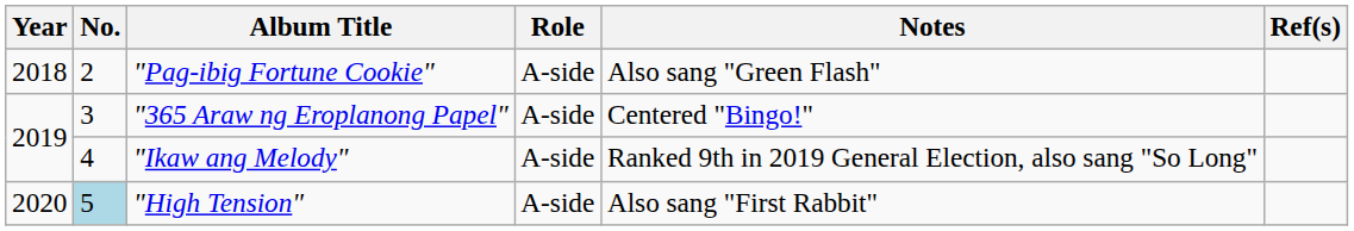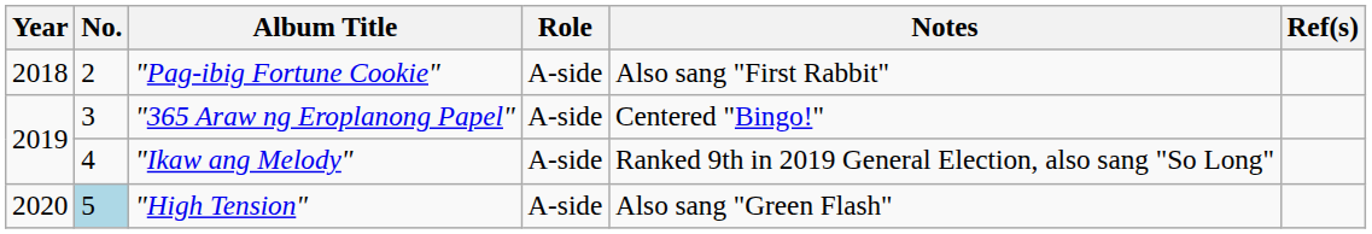"Pag-ibig Fortune Cookie" | Notes: Also sang "Green Flash" -> Also sang "First Rabbit"
"High Tension" | Notes: Also sang "First Rabbit" -> Also sang "Green Flash"
